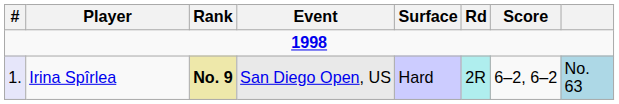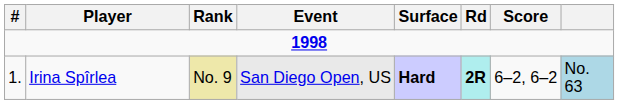Irina Spîrlea | #: lavender background -> no background
Irina Spîrlea | Rank: bold -> normal
Irina Spîrlea | Surface: normal -> bold
Irina Spîrlea | Rd: normal -> bold
